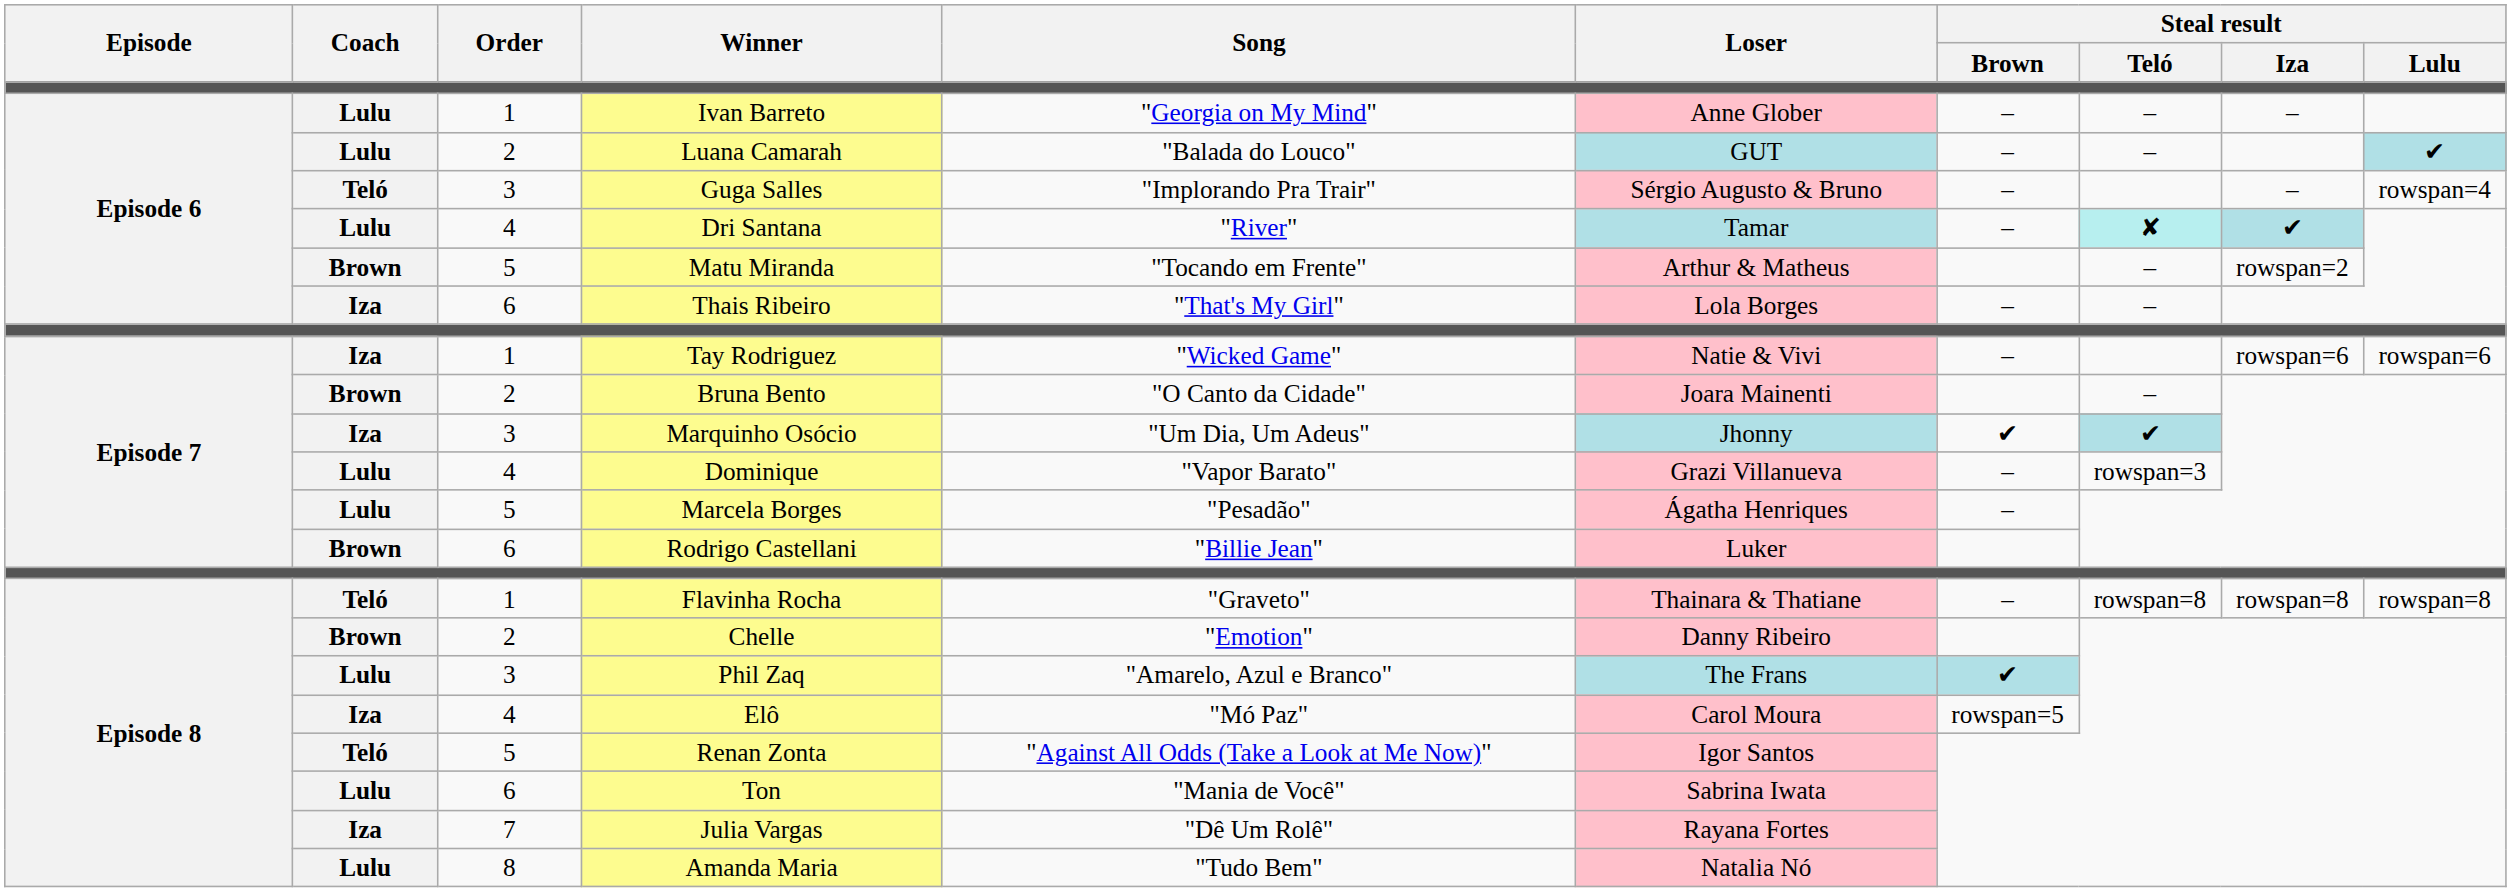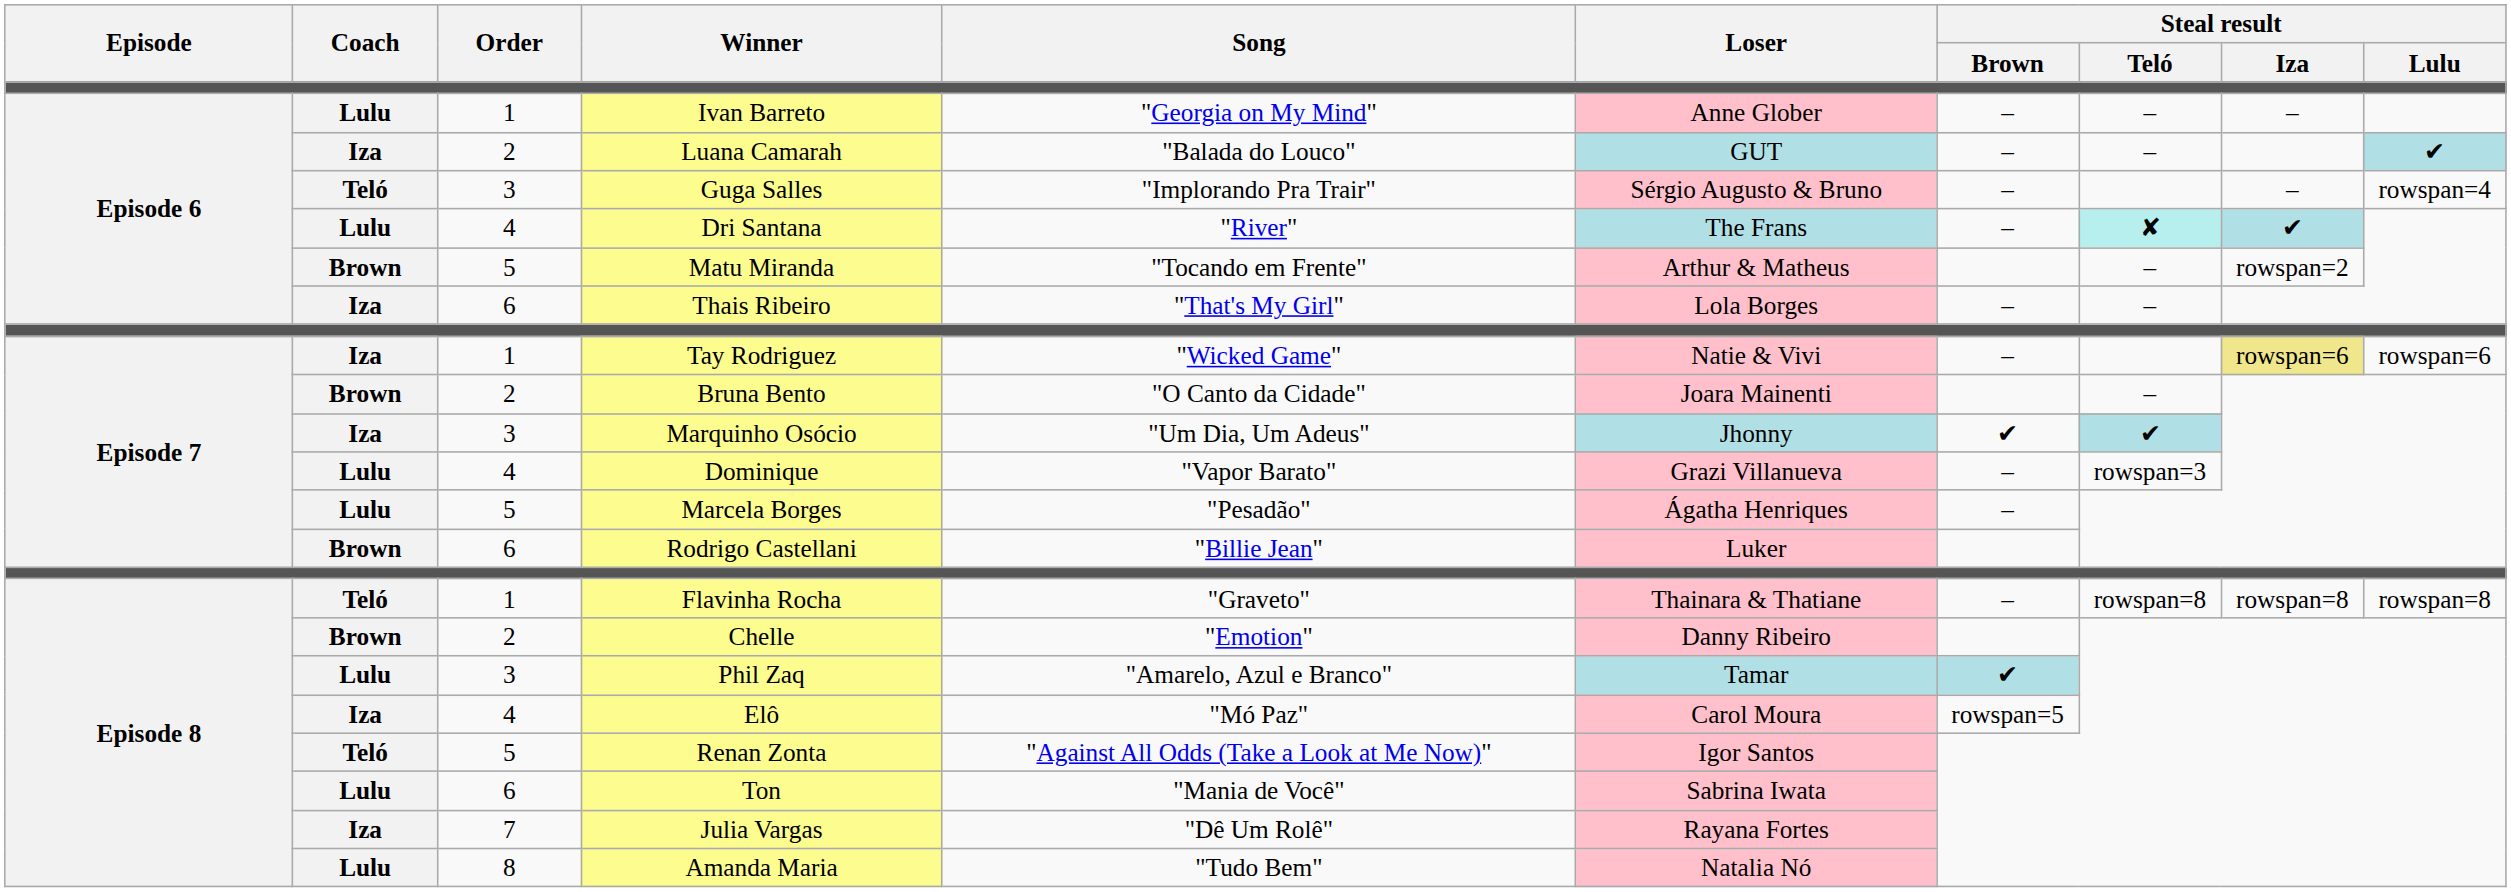Luana Camarah | Coach: Lulu -> Iza
Dri Santana | Loser: Tamar -> The Frans
Tay Rodriguez | Steal result / Iza: no background -> khaki background
Phil Zaq | Loser: The Frans -> Tamar
